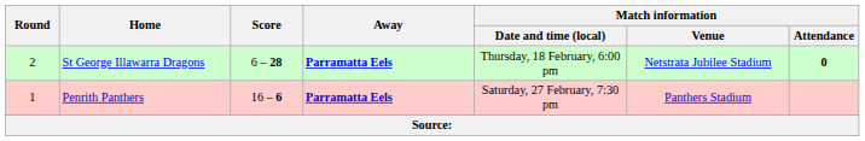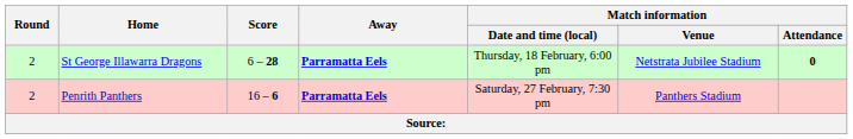Penrith Panthers | Round: 1 -> 2
